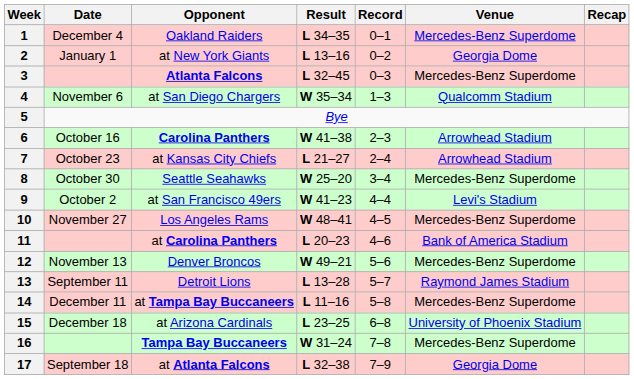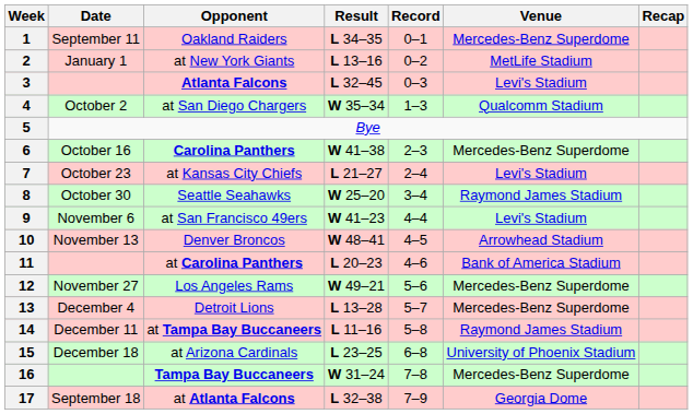1 | Date: December 4 -> September 11
2 | Venue: Georgia Dome -> MetLife Stadium
3 | Venue: Mercedes-Benz Superdome -> Levi's Stadium
4 | Date: November 6 -> October 2
6 | Venue: Arrowhead Stadium -> Mercedes-Benz Superdome
7 | Venue: Arrowhead Stadium -> Levi's Stadium
8 | Venue: Mercedes-Benz Superdome -> Raymond James Stadium
9 | Date: October 2 -> November 6
10 | Date: November 27 -> November 13
10 | Opponent: Los Angeles Rams -> Denver Broncos
10 | Venue: Mercedes-Benz Superdome -> Arrowhead Stadium
12 | Date: November 13 -> November 27
12 | Opponent: Denver Broncos -> Los Angeles Rams
13 | Date: September 11 -> December 4
13 | Venue: Raymond James Stadium -> Mercedes-Benz Superdome
14 | Venue: Mercedes-Benz Superdome -> Raymond James Stadium
